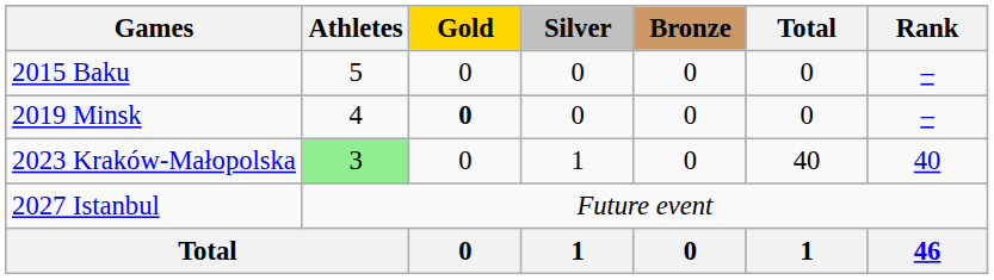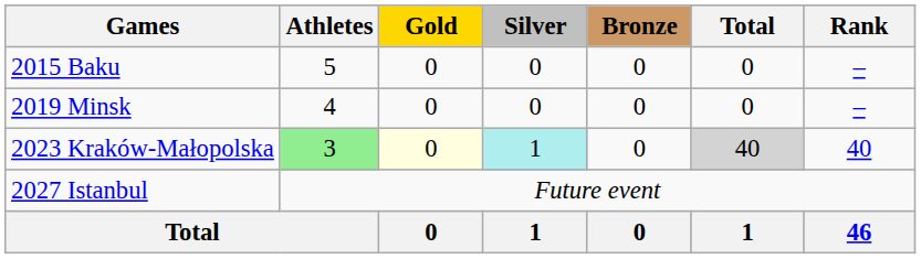2019 Minsk | Gold: bold -> normal
2023 Kraków-Małopolska | Gold: no background -> lightyellow background
2023 Kraków-Małopolska | Silver: no background -> paleturquoise background
2023 Kraków-Małopolska | Total: no background -> lightgrey background
